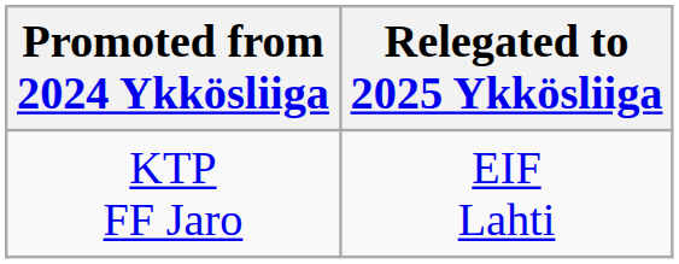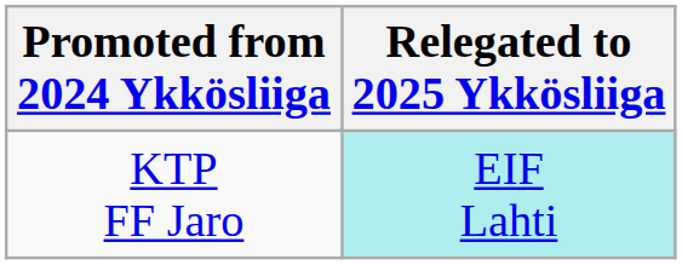KTP FF Jaro | Relegated to 2025 Ykkösliiga: no background -> paleturquoise background
